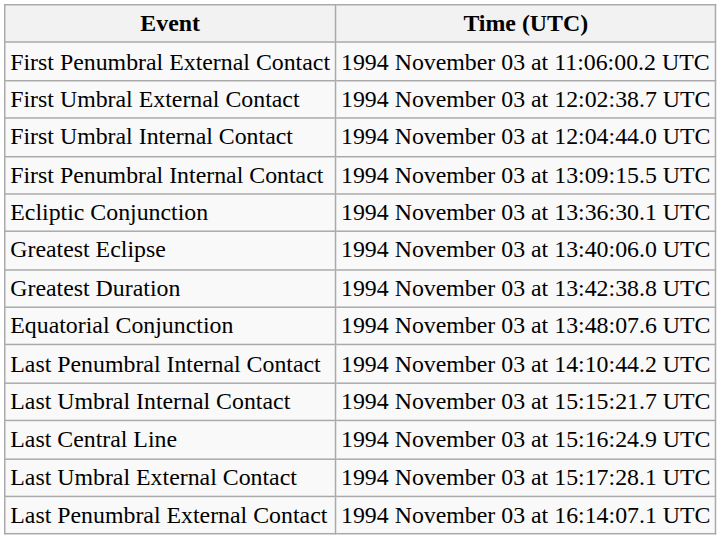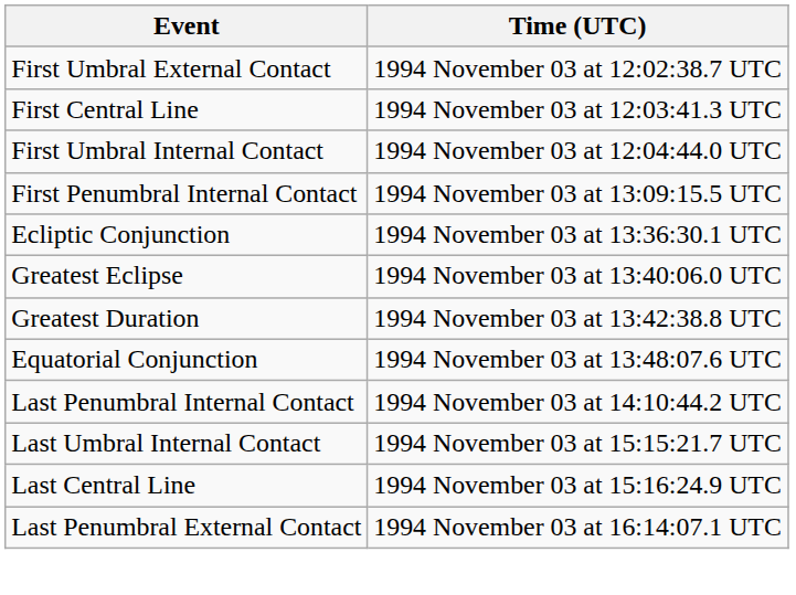- row: First Penumbral External Contact | 1994 November 03 at 11:06:00.2 UTC
+ row: First Central Line | 1994 November 03 at 12:03:41.3 UTC
- row: Last Umbral External Contact | 1994 November 03 at 15:17:28.1 UTC
